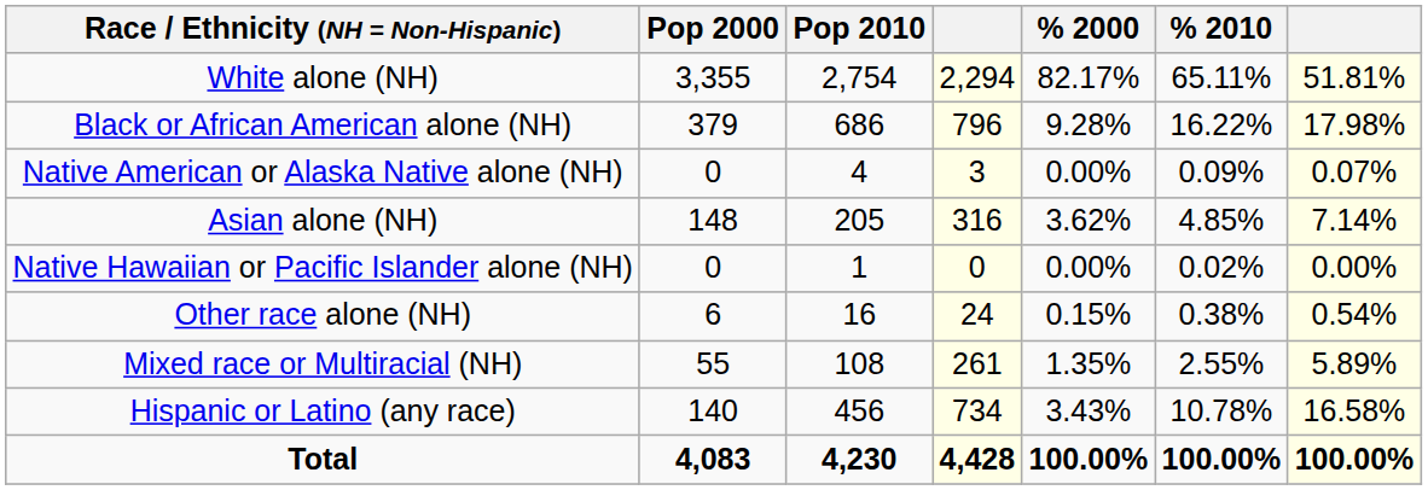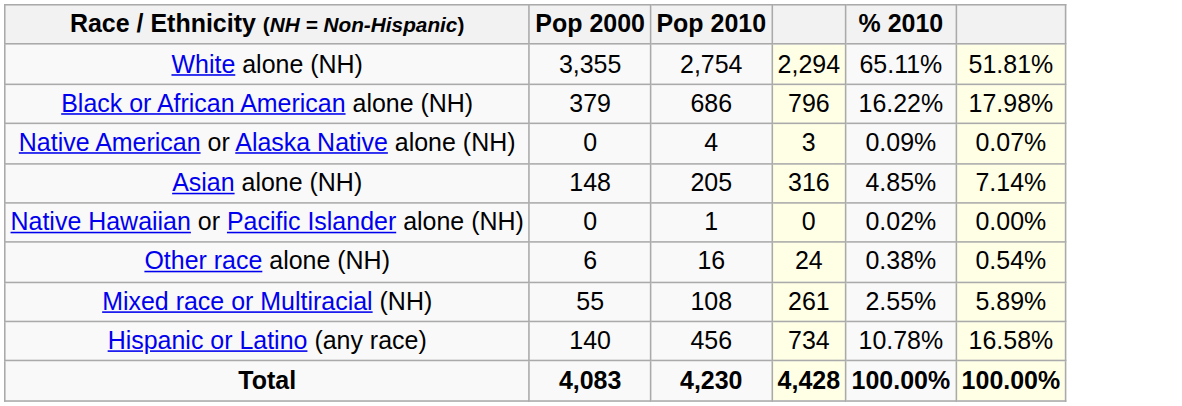- column: % 2000 | 82.17% | 9.28% | 0.00% | 3.62% | 0.00% | 0.15% | 1.35% | 3.43% | 100.00%
